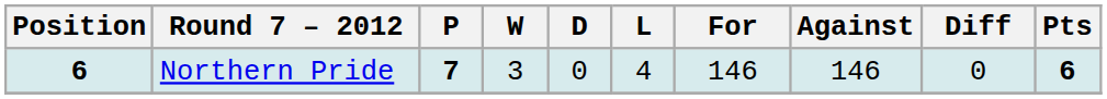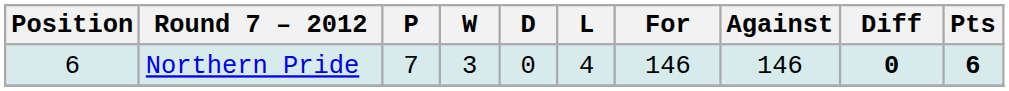Northern Pride | Position: bold -> normal
Northern Pride | P: bold -> normal
Northern Pride | Diff: normal -> bold
